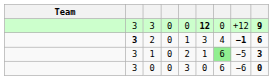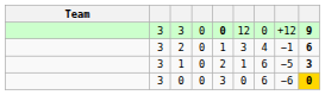row 2 | column 5: normal -> bold
row 2 | column 6: bold -> normal
row 3 | column 2: bold -> normal
row 3 | column 8: bold -> normal
row 4 | column 7: lightgreen background -> no background
row 5 | column 9: no background -> gold background
